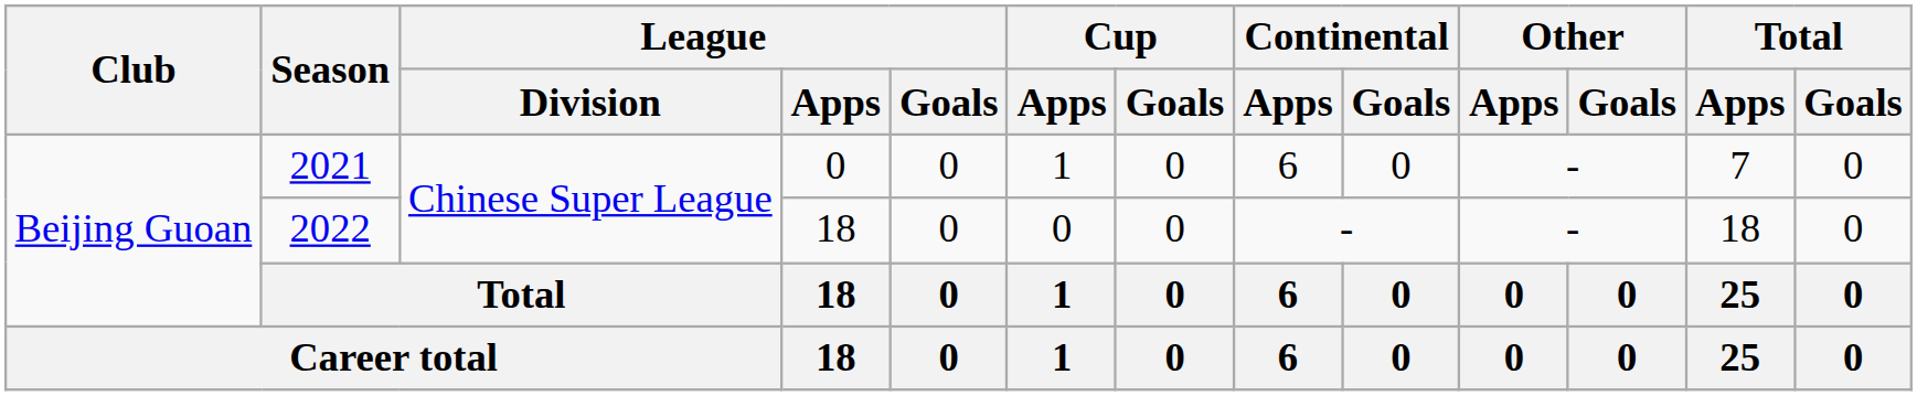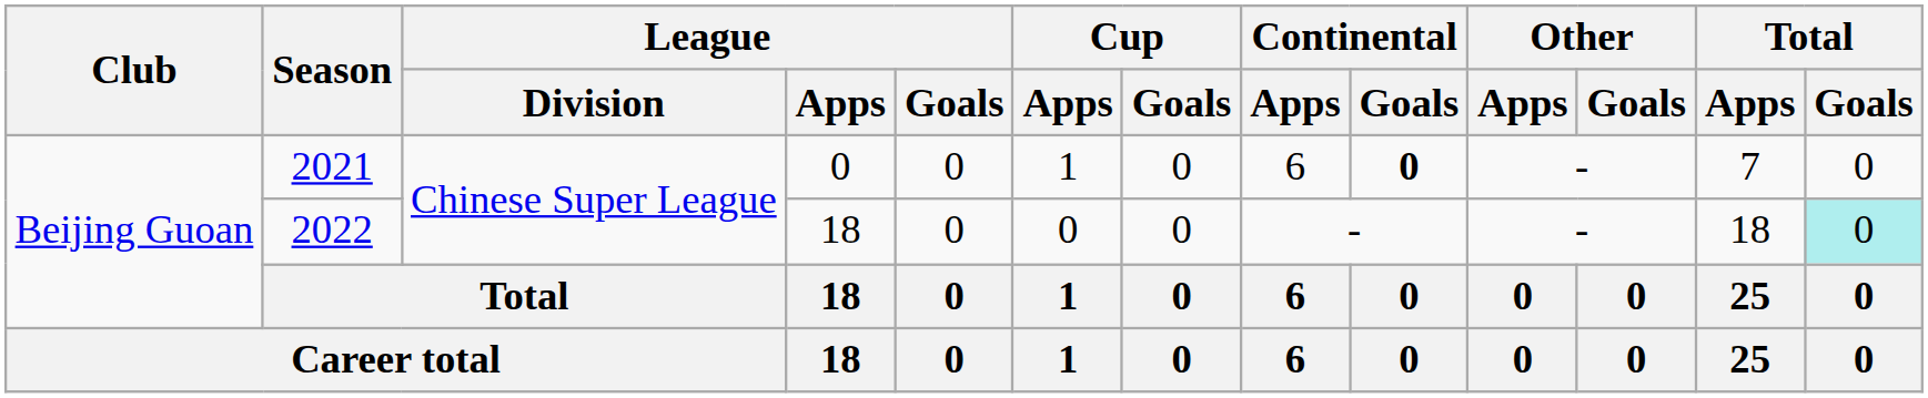2021 | Continental / Goals: normal -> bold
2022 | Total / Goals: no background -> paleturquoise background
